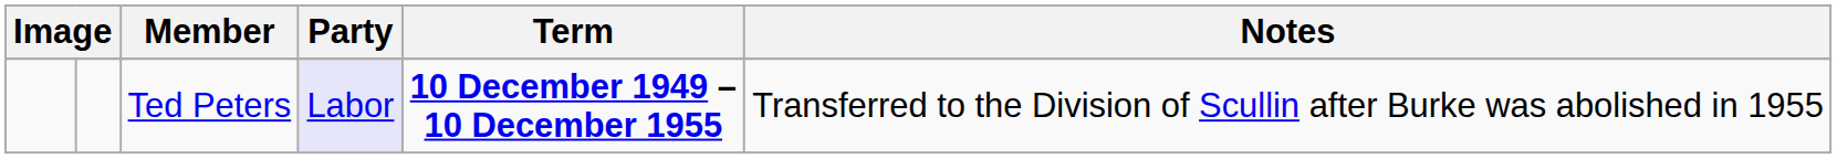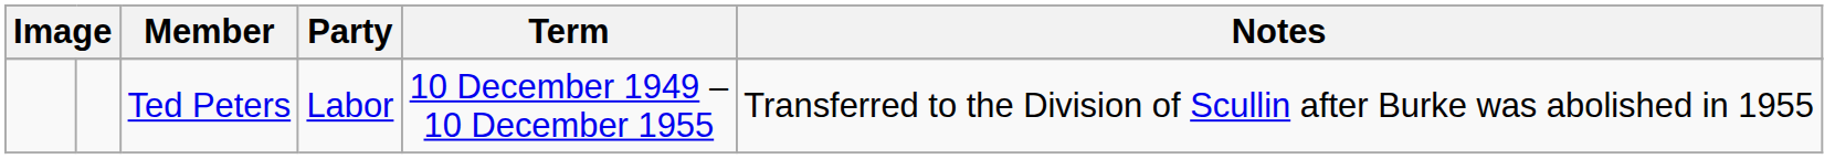Ted Peters | Party: lavender background -> no background
Ted Peters | Term: bold -> normal
